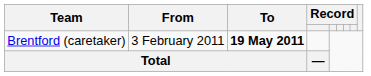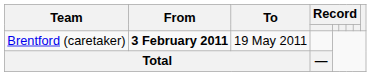Brentford (caretaker) | From: normal -> bold
Brentford (caretaker) | To: bold -> normal
